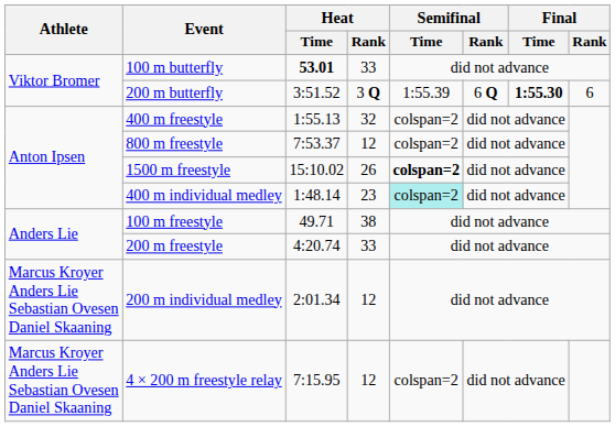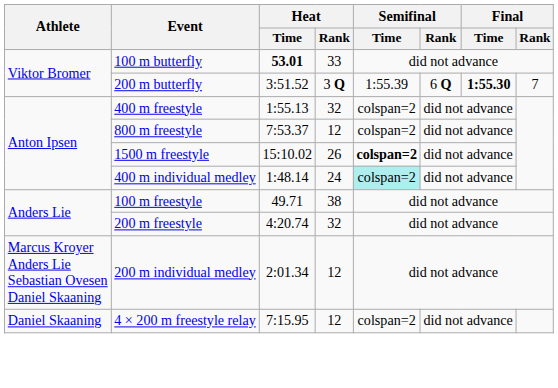200 m butterfly | Final / Rank: 6 -> 7
400 m individual medley | Heat / Rank: 23 -> 24
200 m freestyle | Heat / Rank: 33 -> 32
4 × 200 m freestyle relay | Athlete: Marcus Kroyer Anders Lie Sebastian Ovesen Daniel Skaaning -> Daniel Skaaning
